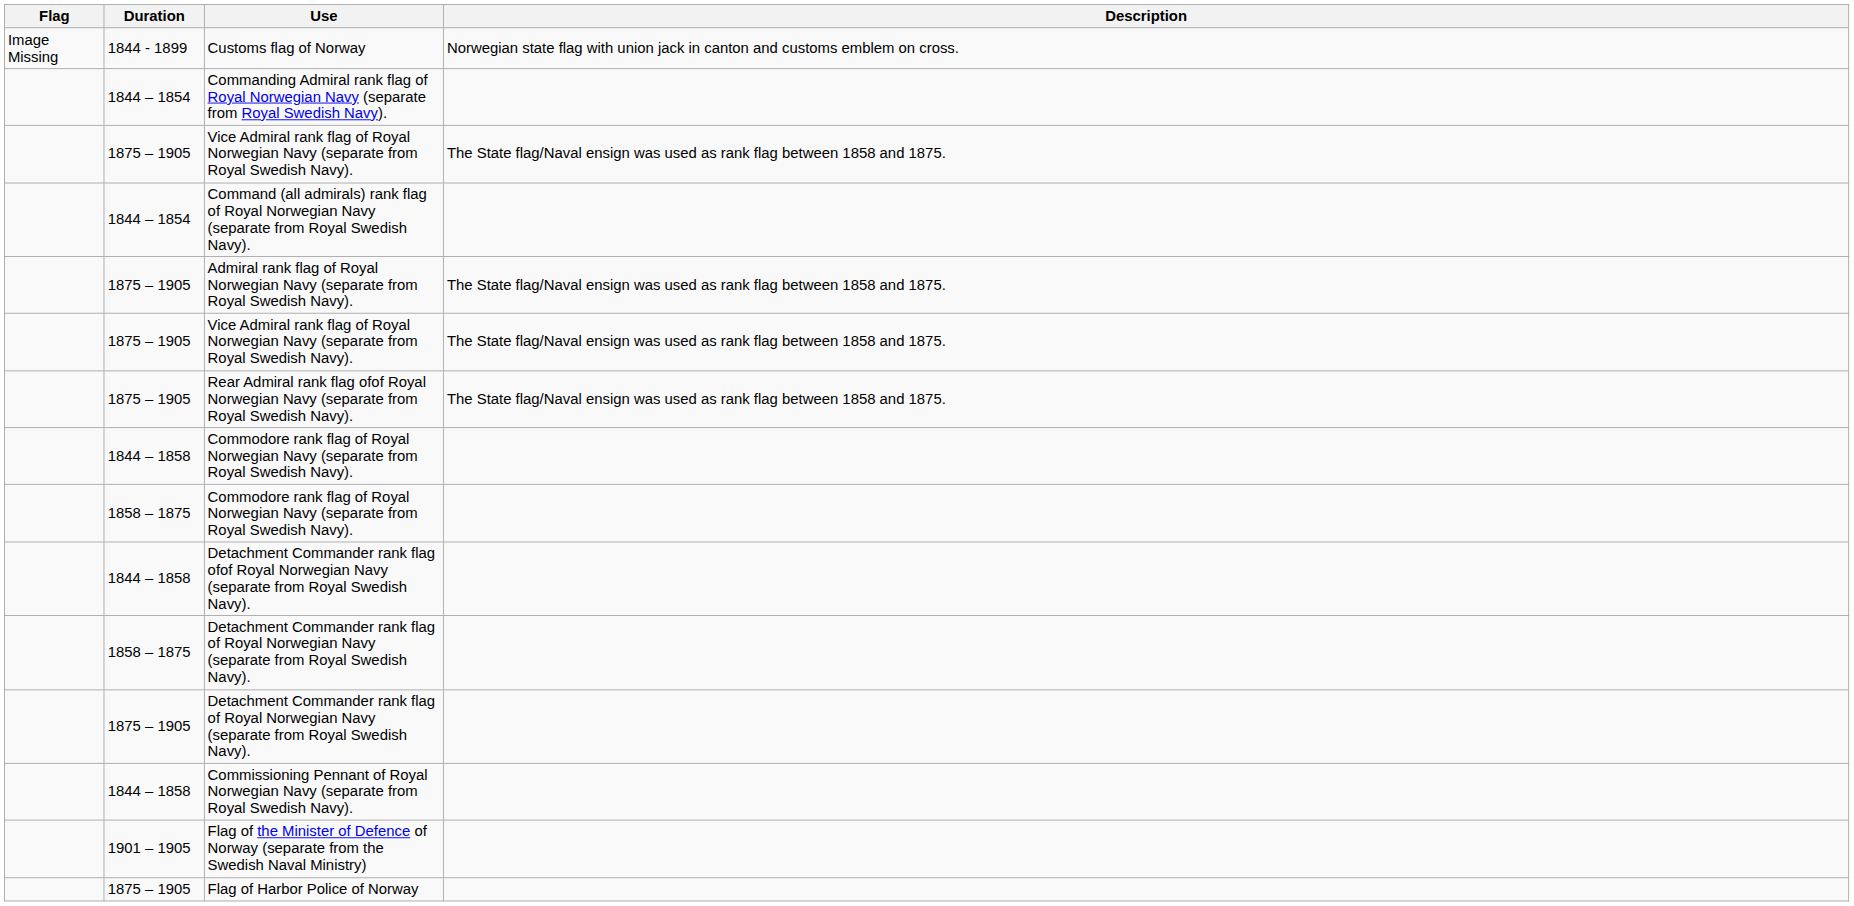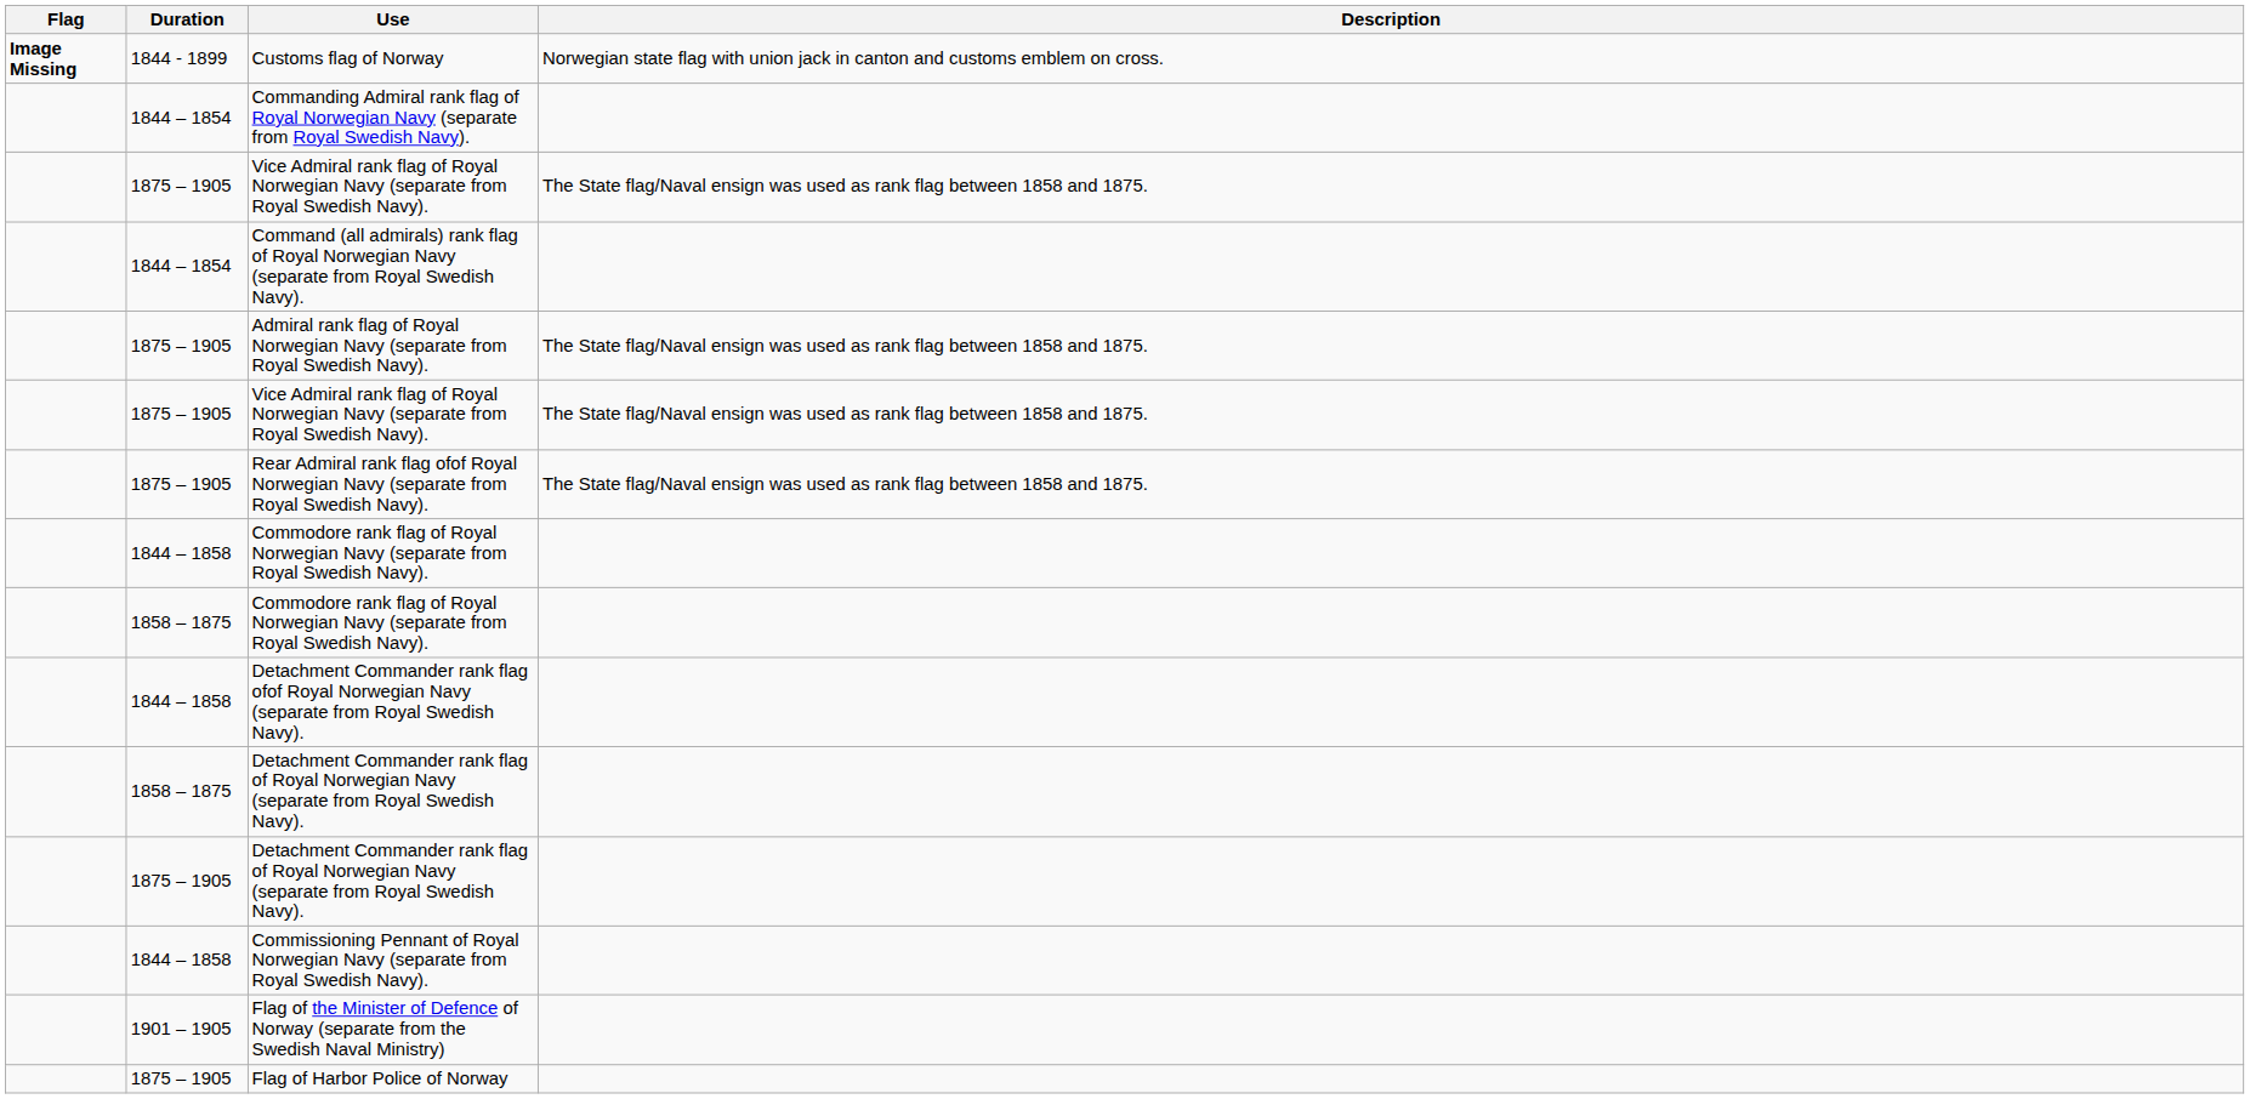Customs flag of Norway | Flag: normal -> bold
